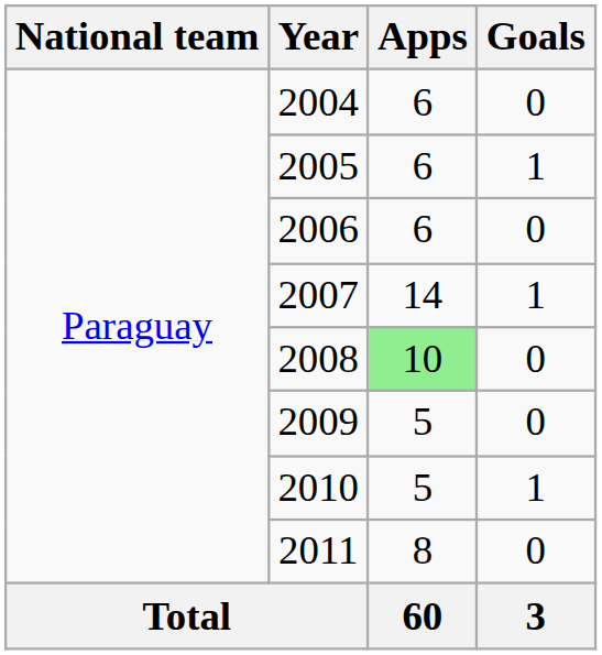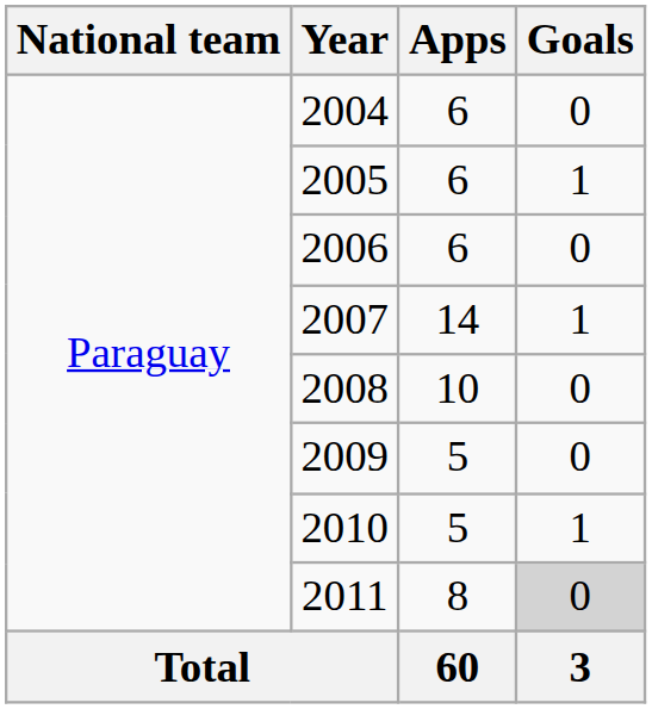2008 | Apps: lightgreen background -> no background
2011 | Goals: no background -> lightgrey background
